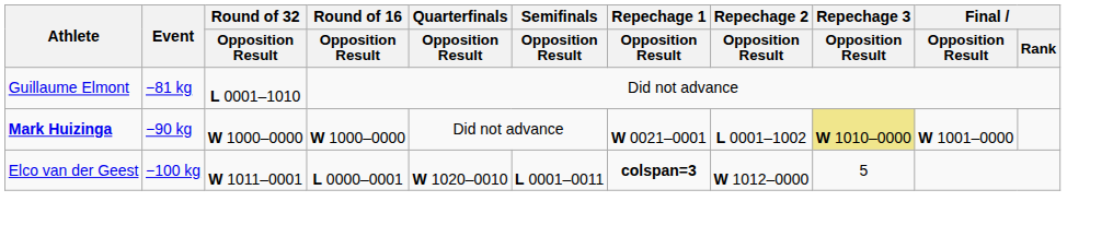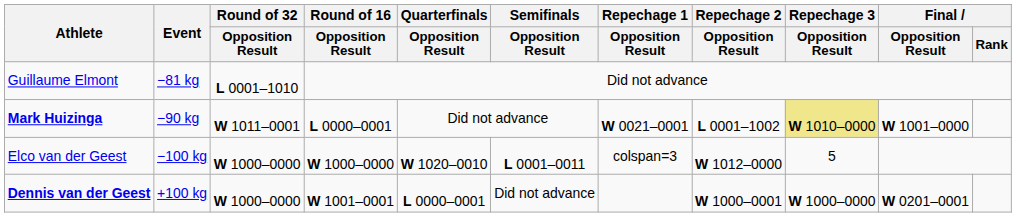Mark Huizinga | Round of 32 / Opposition Result: W 1000–0000 -> W 1011–0001
Mark Huizinga | Round of 16 / Opposition Result: W 1000–0000 -> L 0000–0001
Elco van der Geest | Round of 32 / Opposition Result: W 1011–0001 -> W 1000–0000
Elco van der Geest | Round of 16 / Opposition Result: L 0000–0001 -> W 1000–0000
Elco van der Geest | Repechage 1 / Opposition Result: bold -> normal
+ row: Dennis van der Geest | +100 kg | W 1000–0000 | W 1001–0001 | L 0000–0001 | Did not advance | W 1000–0001 | W 1000–0000 | W 0201–0001
